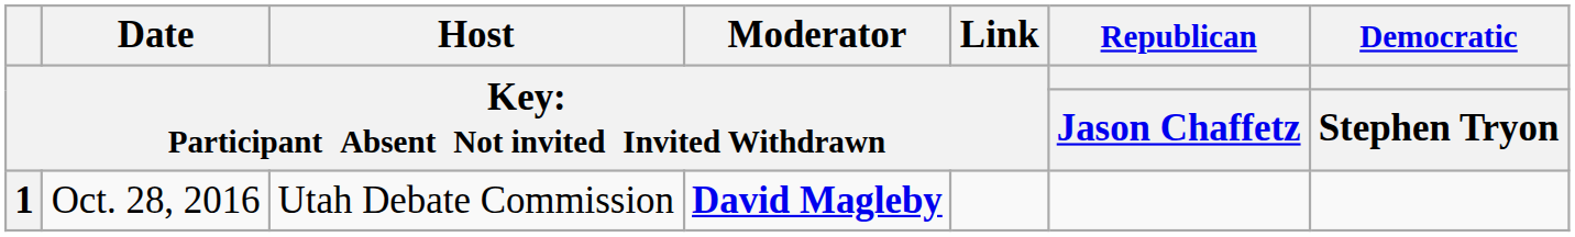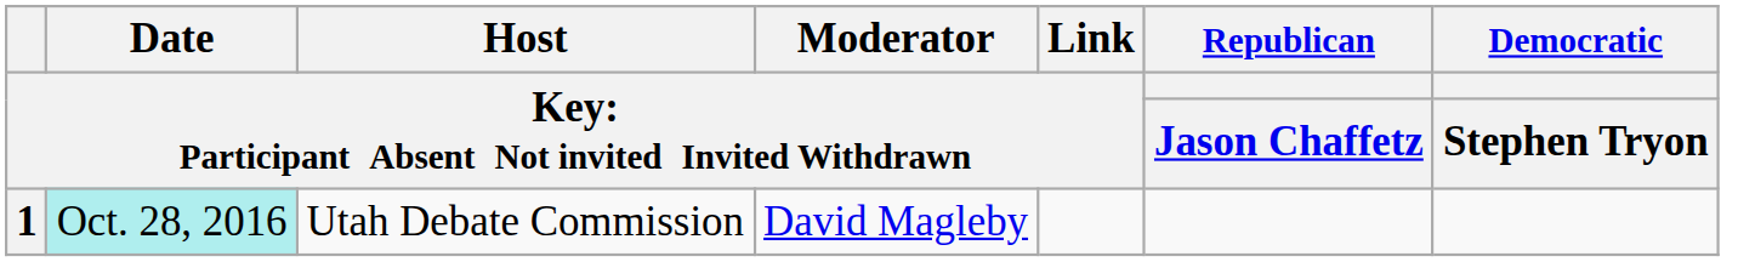1 | column 2: no background -> paleturquoise background
1 | column 4: bold -> normal
